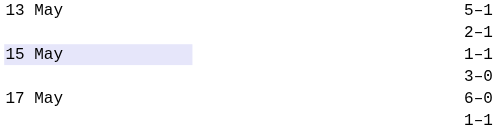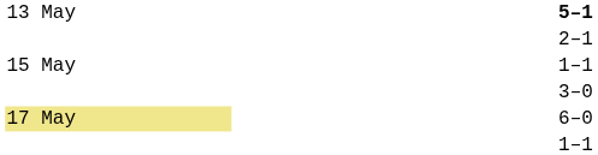5–1 | column 2: normal -> bold
15 May / 1–1 | column 1: lavender background -> no background
6–0 | column 1: no background -> khaki background
